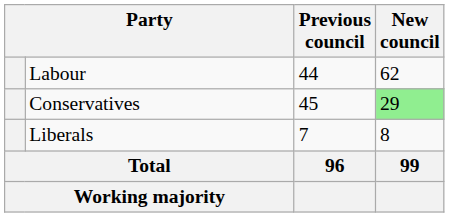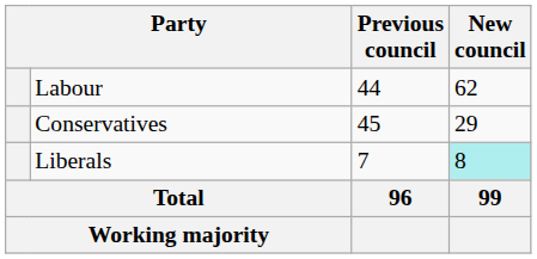Conservatives | New council: lightgreen background -> no background
Liberals | New council: no background -> paleturquoise background
